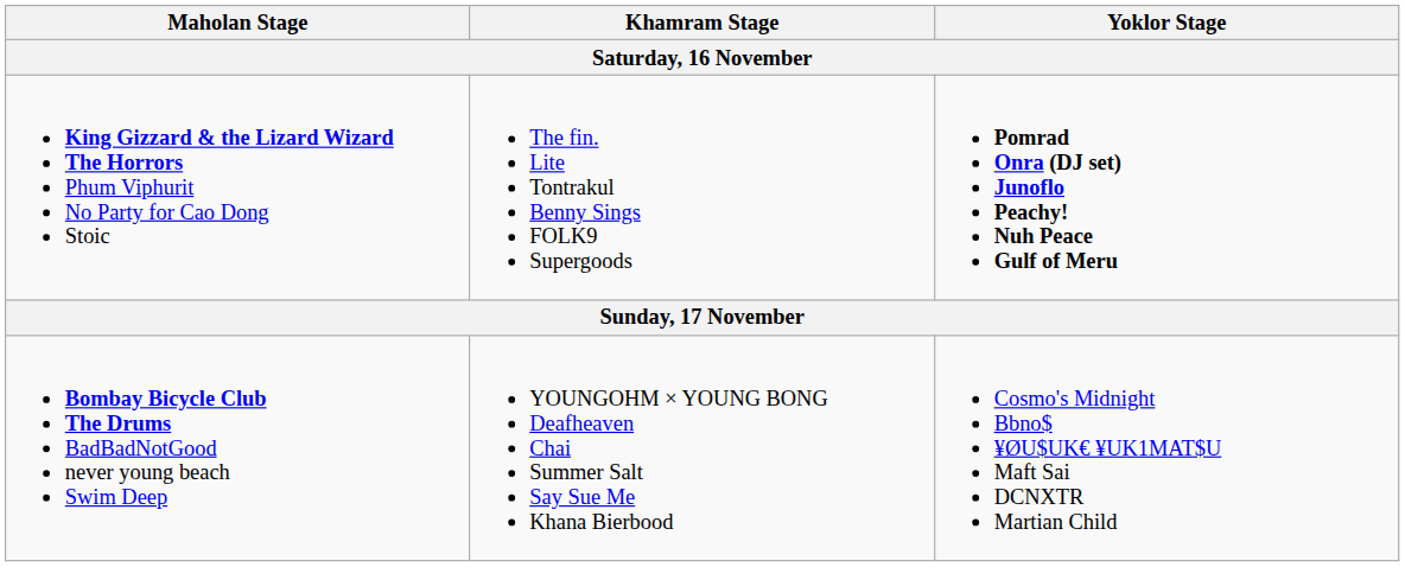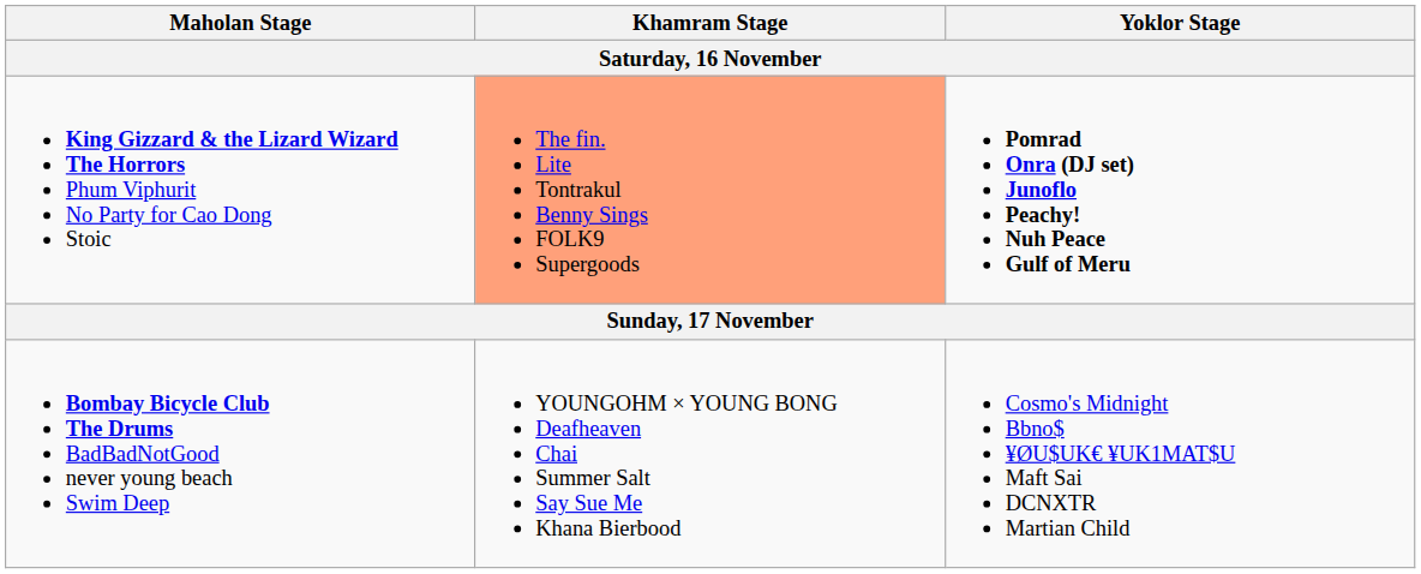row 3 | Khamram Stage: no background -> lightsalmon background
